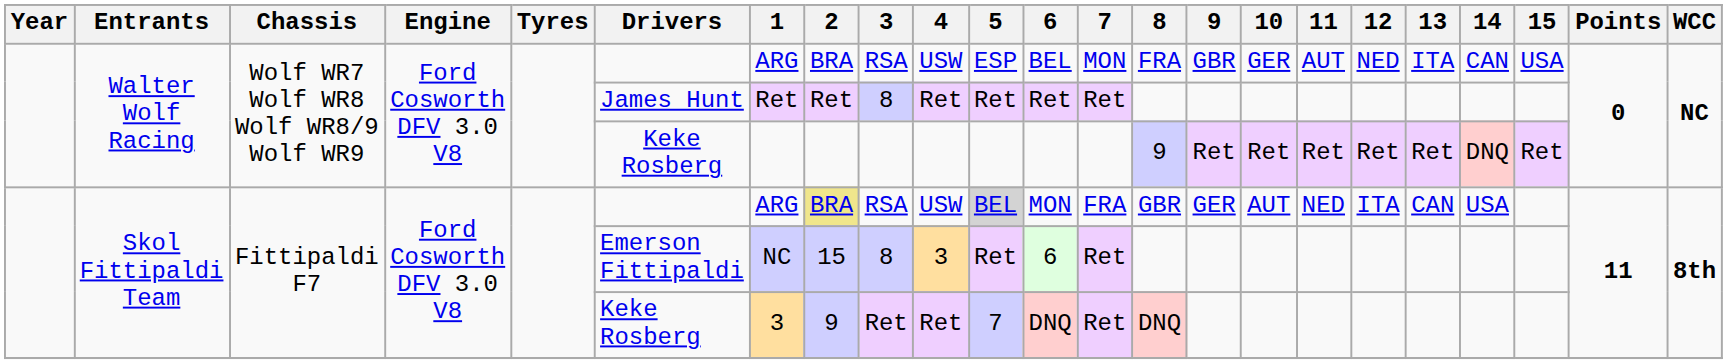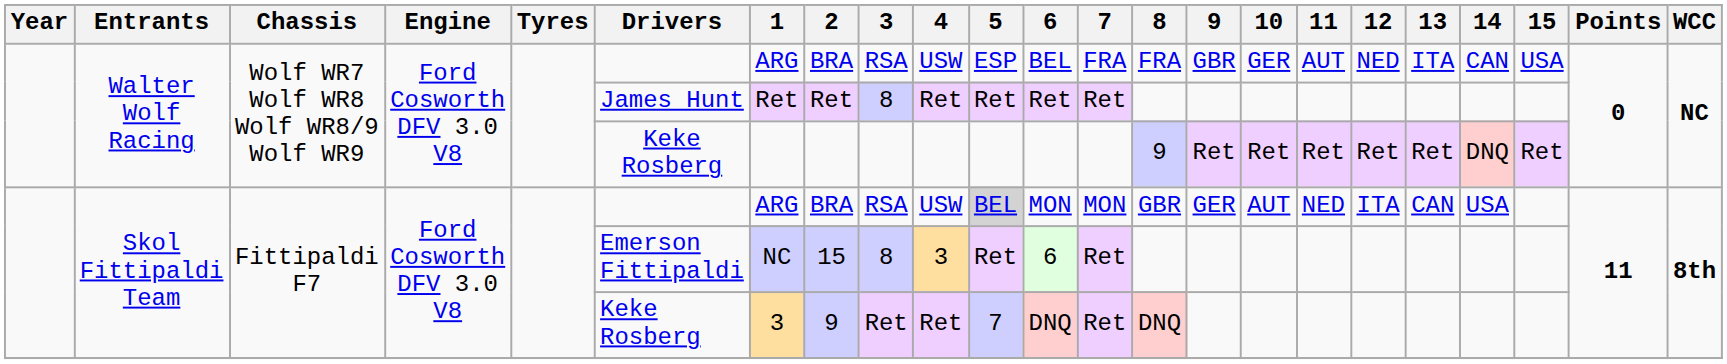row 2 | 7: MON -> FRA
row 5 | 2: khaki background -> no background
row 5 | 7: FRA -> MON
